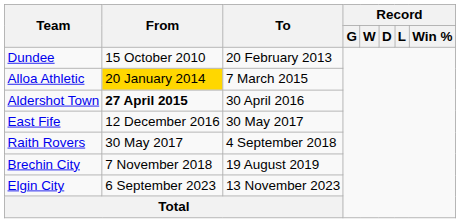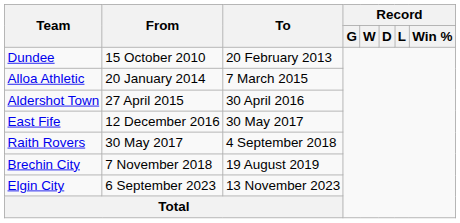Alloa Athletic | From: gold background -> no background
Aldershot Town | From: bold -> normal
